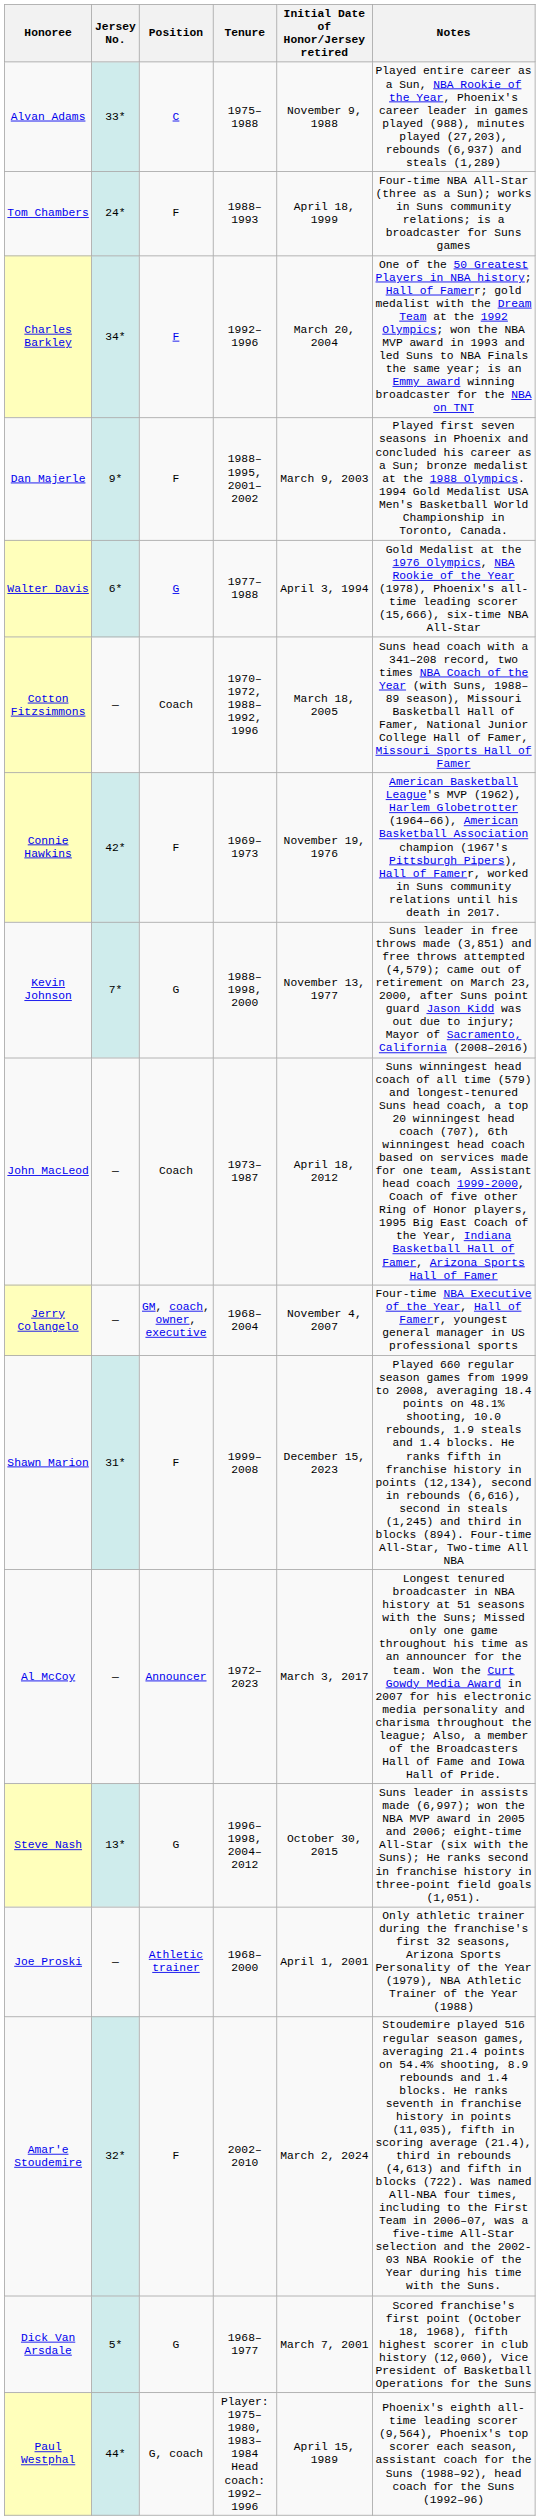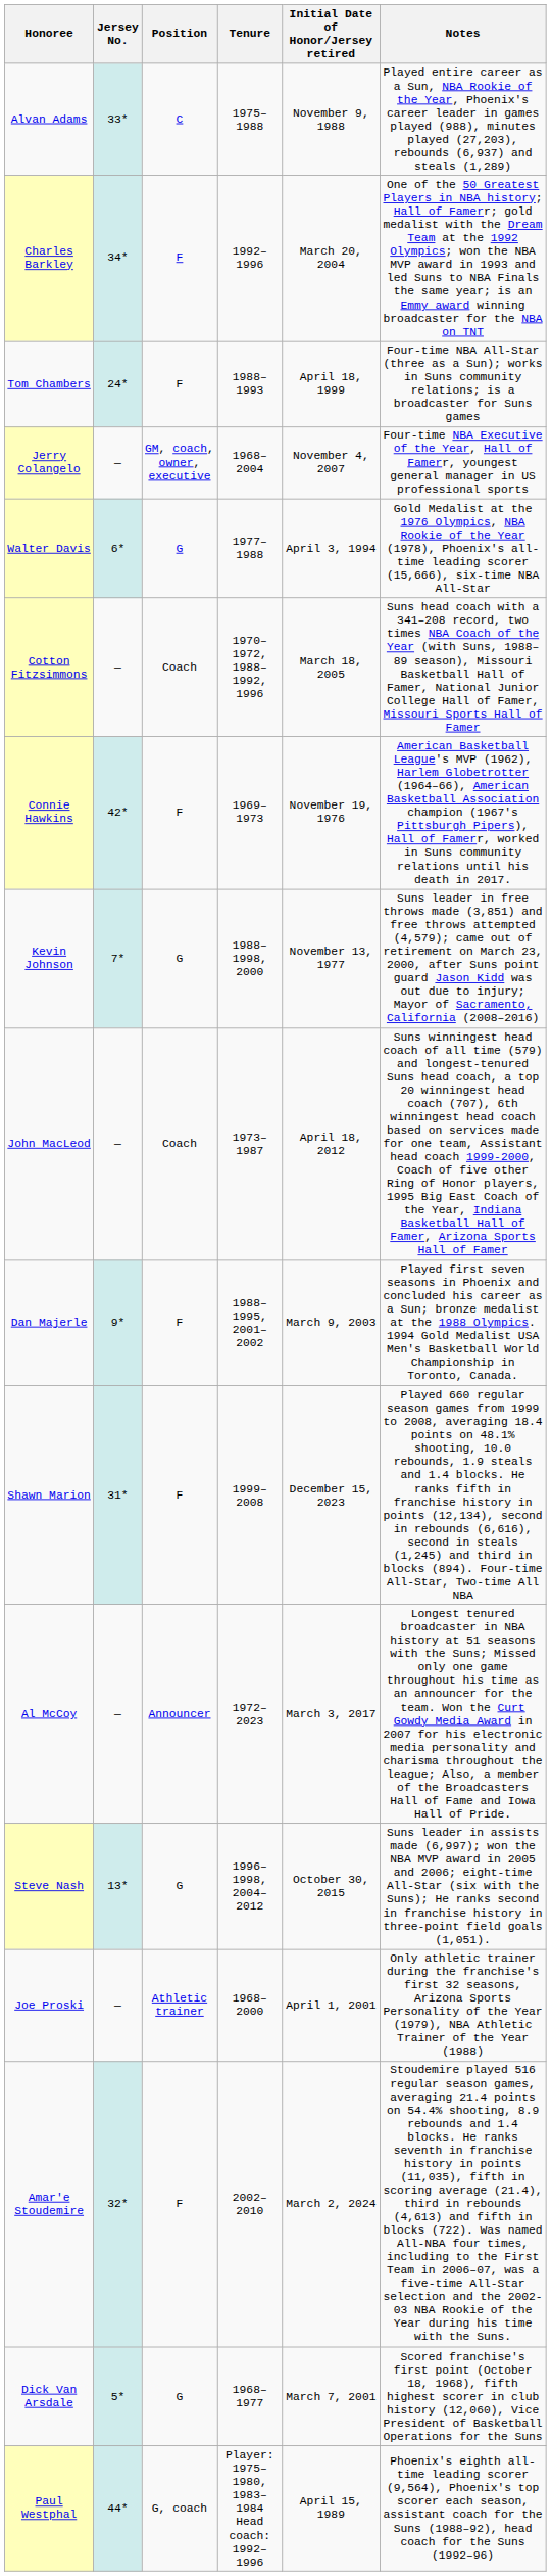rows swapped: Charles Barkley <-> Tom Chambers
rows swapped: Jerry Colangelo <-> Dan Majerle
